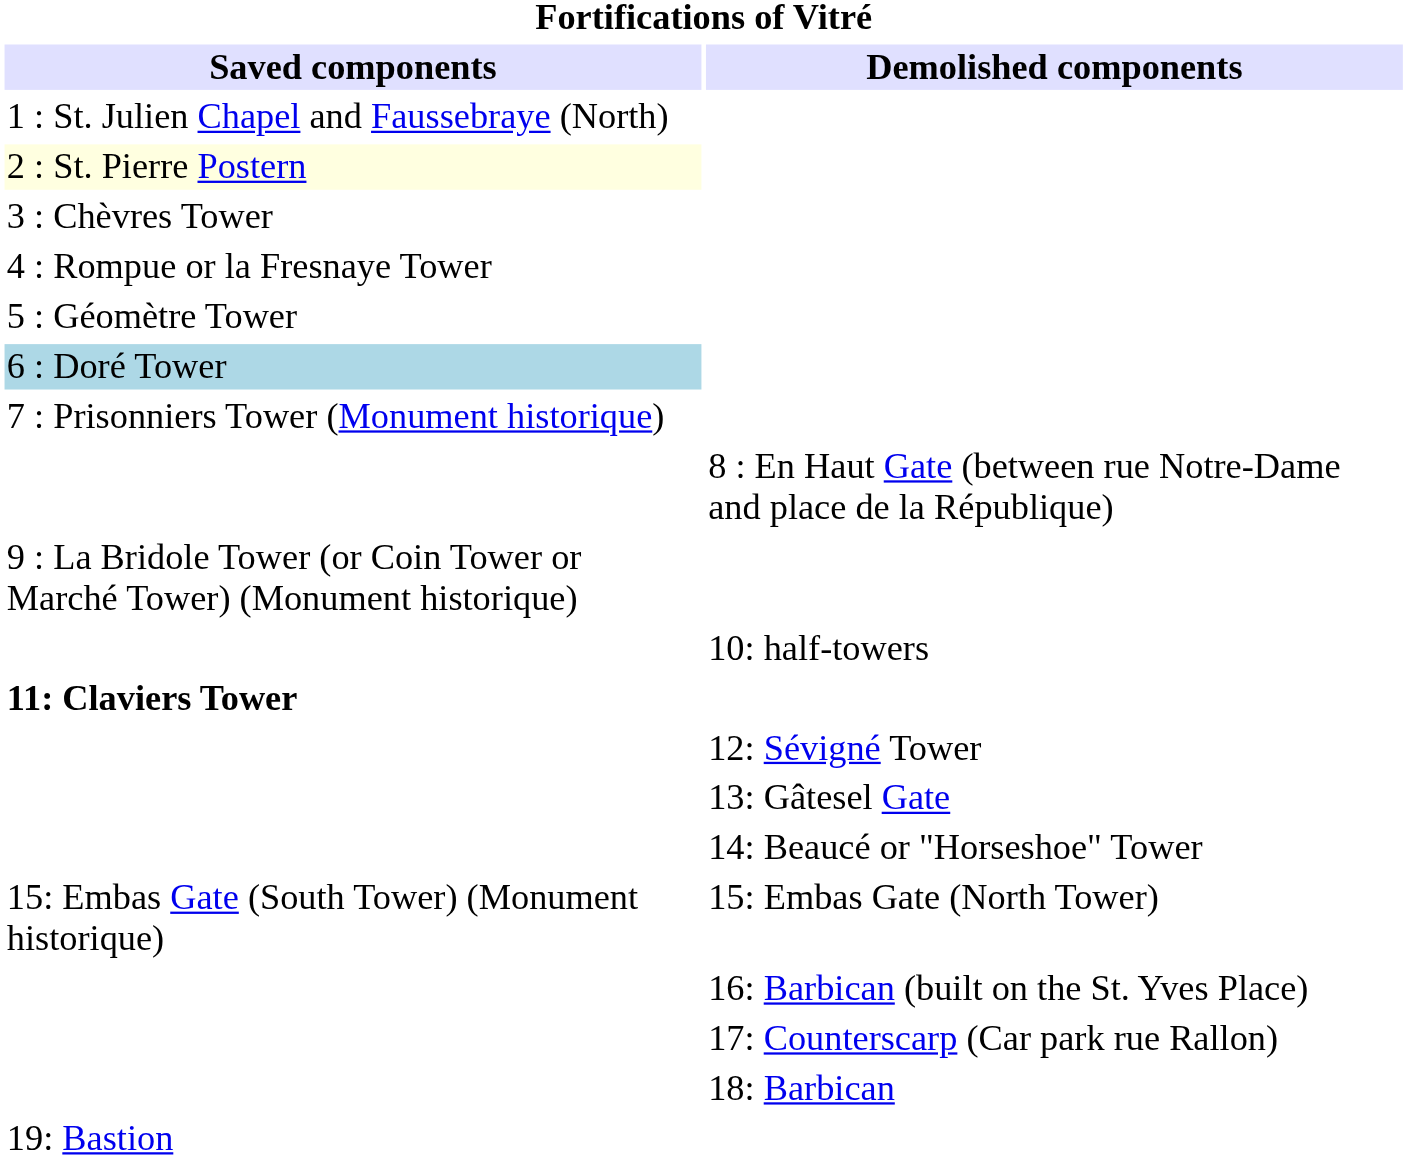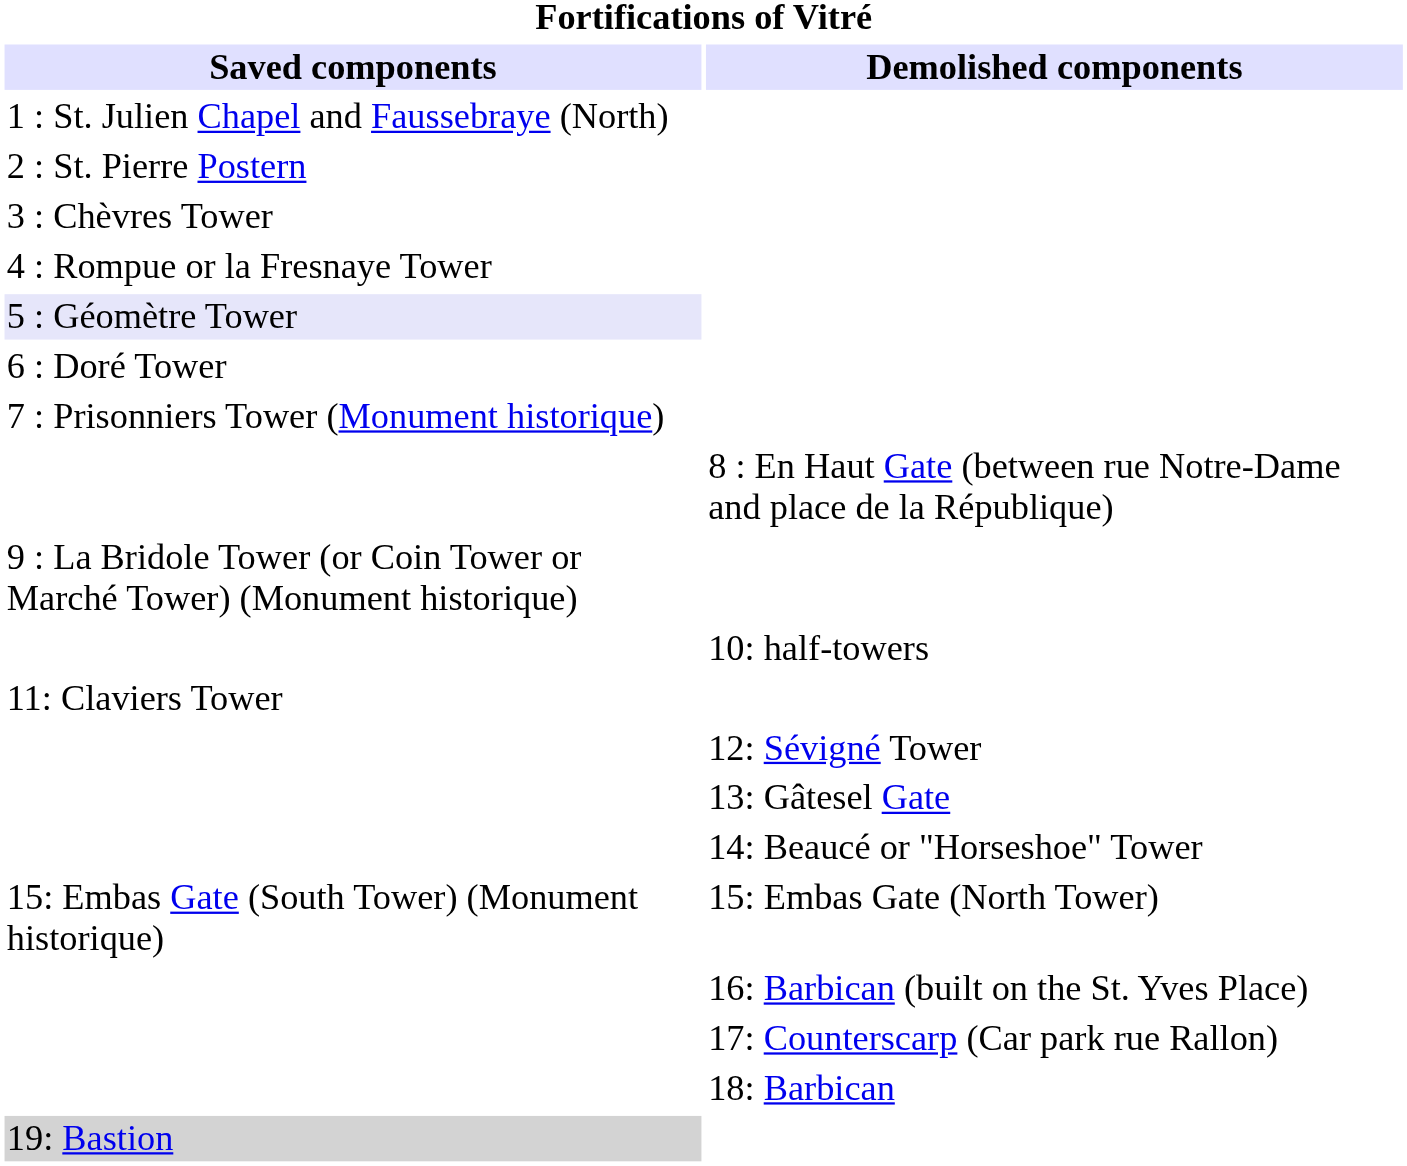2 : St. Pierre Postern | Fortifications of Vitré / Saved components: lightyellow background -> no background
5 : Géomètre Tower | Fortifications of Vitré / Saved components: no background -> lavender background
6 : Doré Tower | Fortifications of Vitré / Saved components: lightblue background -> no background
11: Claviers Tower | Fortifications of Vitré / Saved components: bold -> normal
19: Bastion | Fortifications of Vitré / Saved components: no background -> lightgrey background
